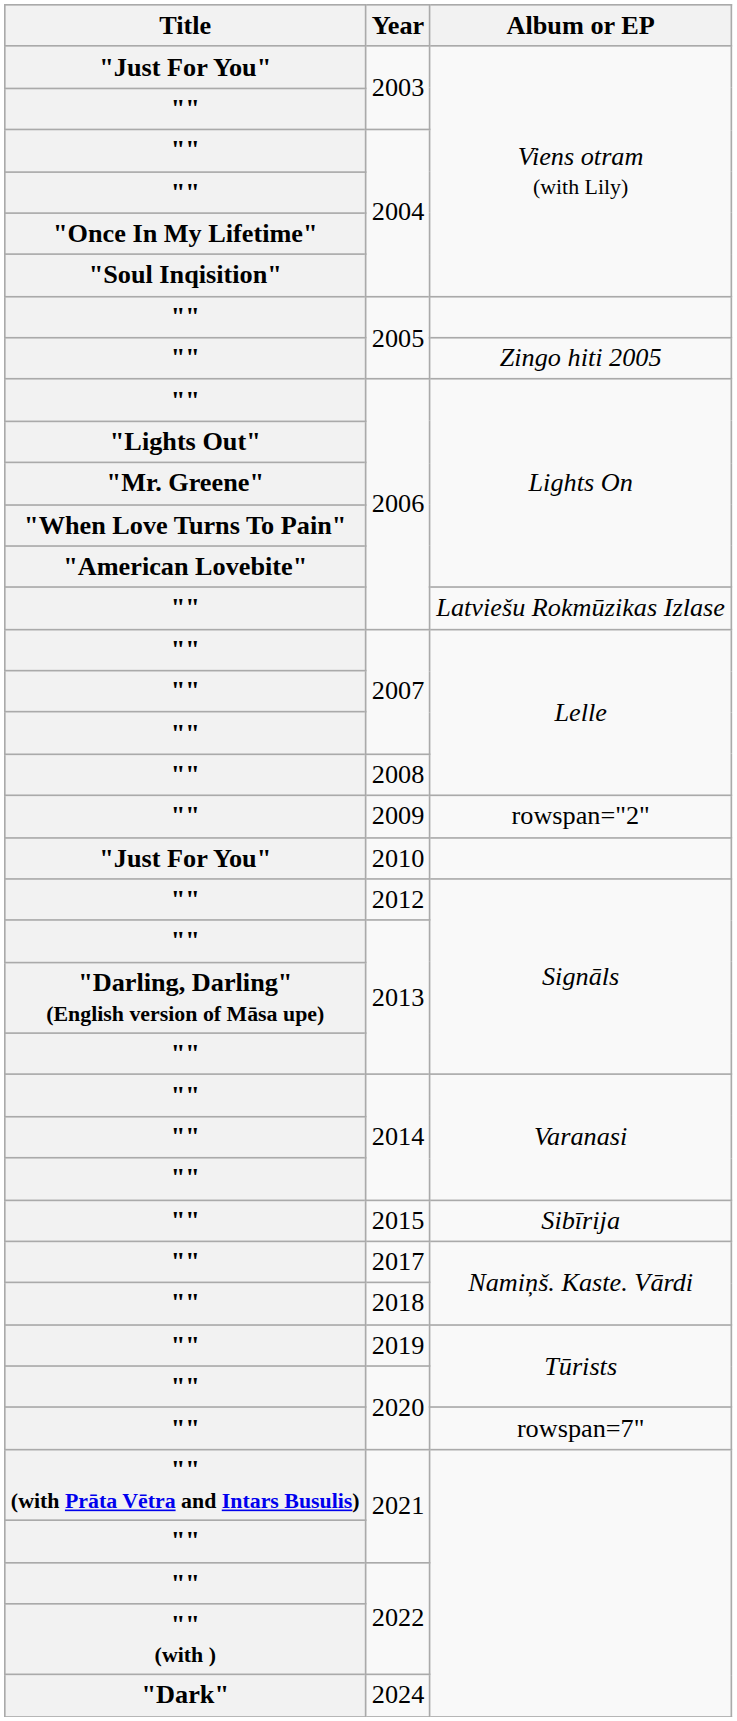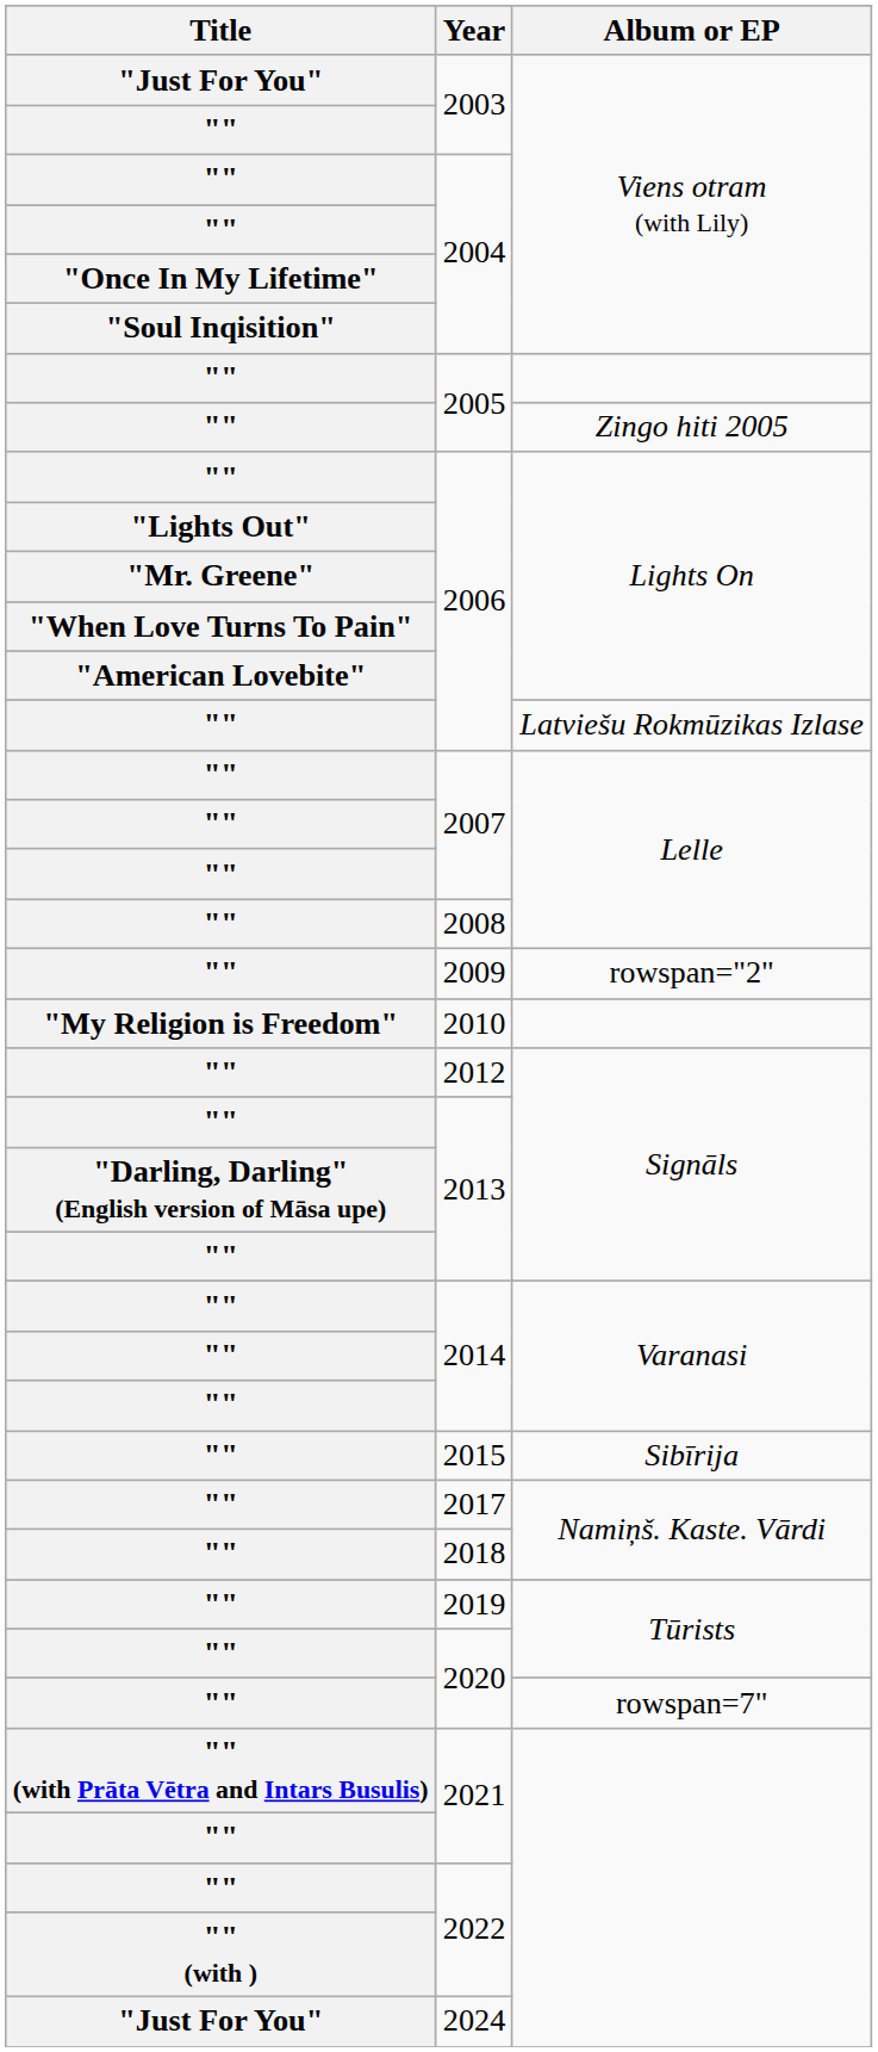2010 | Title: "Just For You" -> "My Religion is Freedom"
2024 | Title: "Dark" -> "Just For You"
